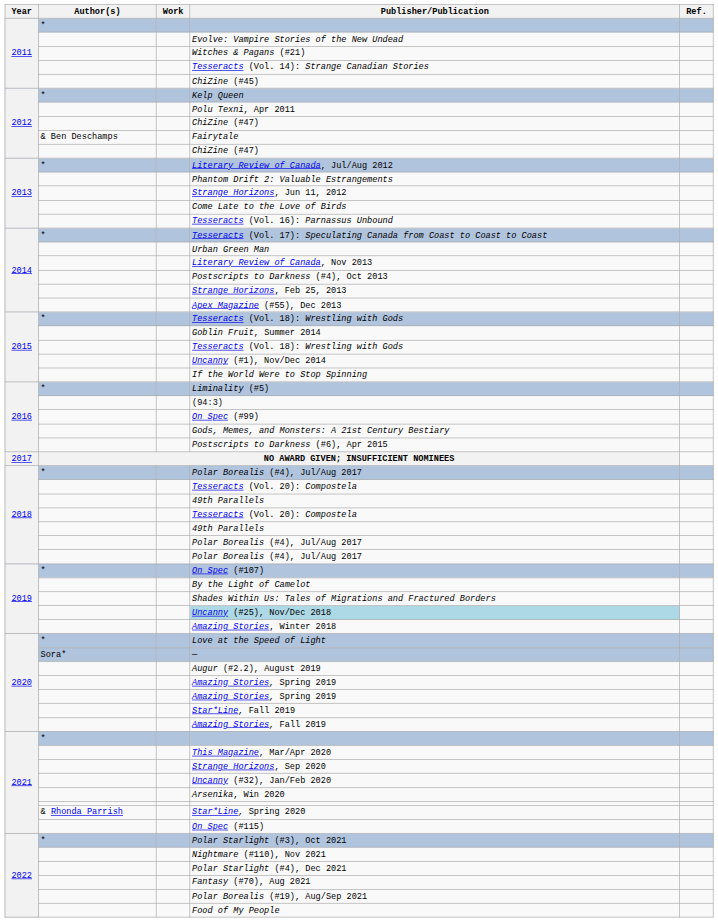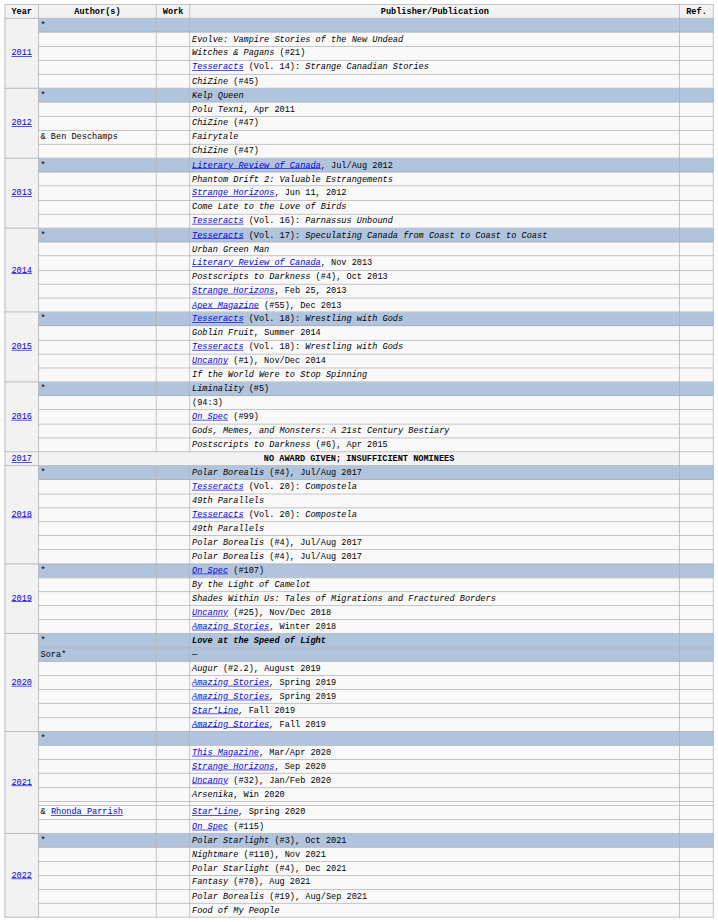Uncanny (#25), Nov/Dec 2018 | Publisher/Publication: lightblue background -> no background
Love at the Speed of Light | Publisher/Publication: normal -> bold
